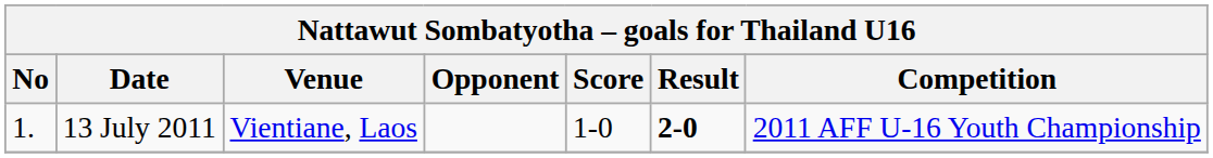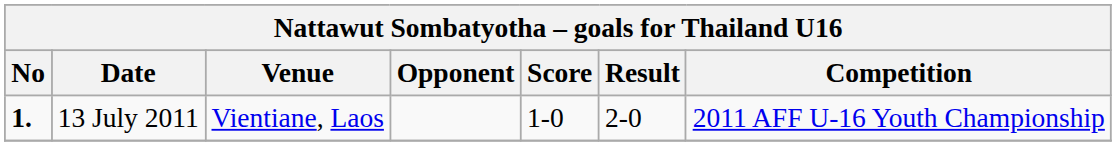13 July 2011 | No: normal -> bold
13 July 2011 | Result: bold -> normal
